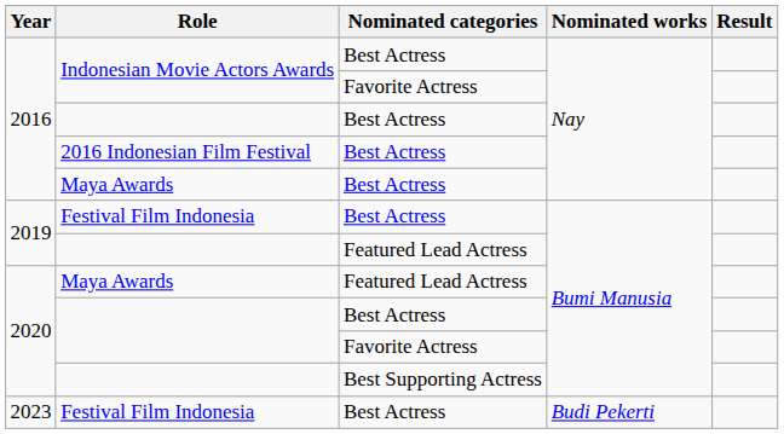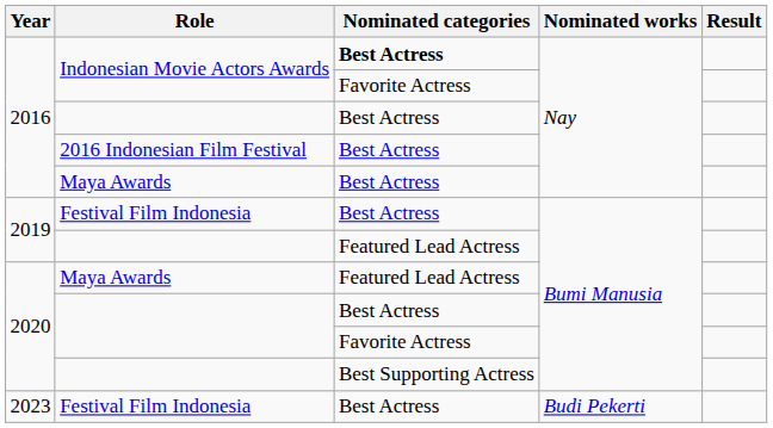Indonesian Movie Actors Awards / Best Actress | Nominated categories: normal -> bold
